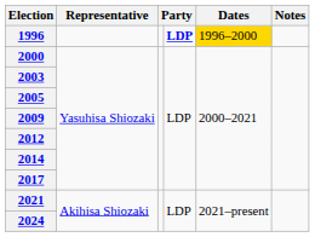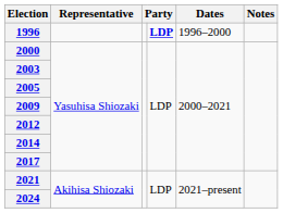1996 | Dates: gold background -> no background
